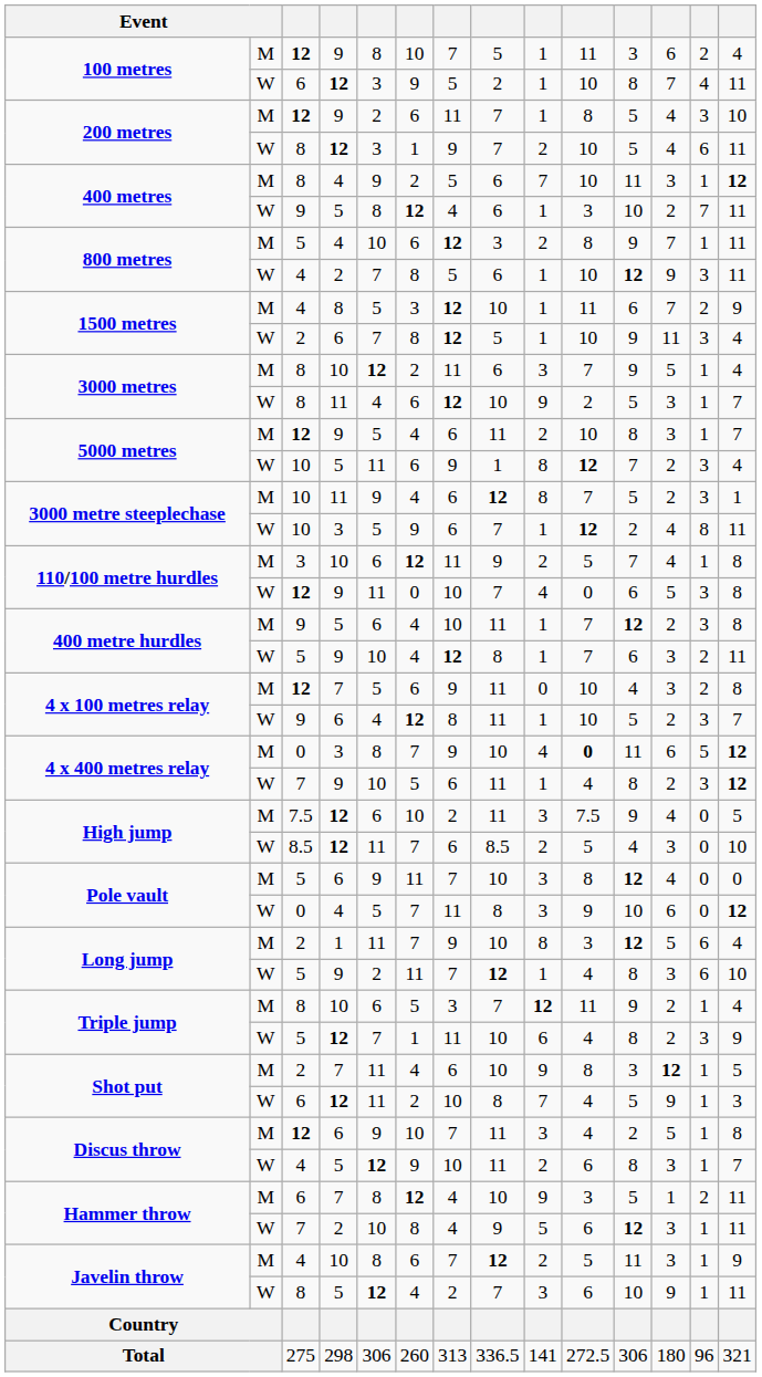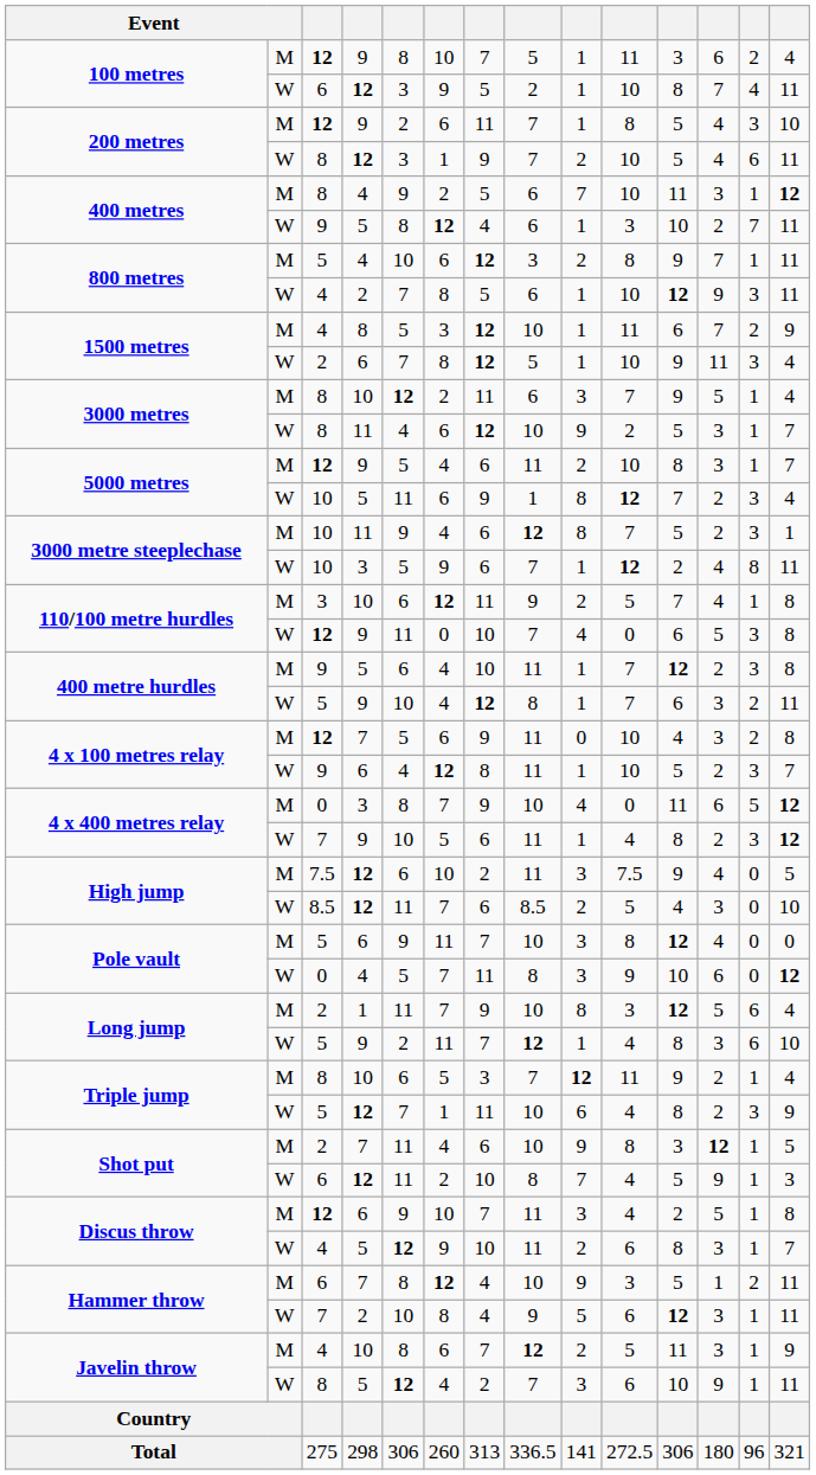4 x 400 metres relay / M | column 10: bold -> normal
